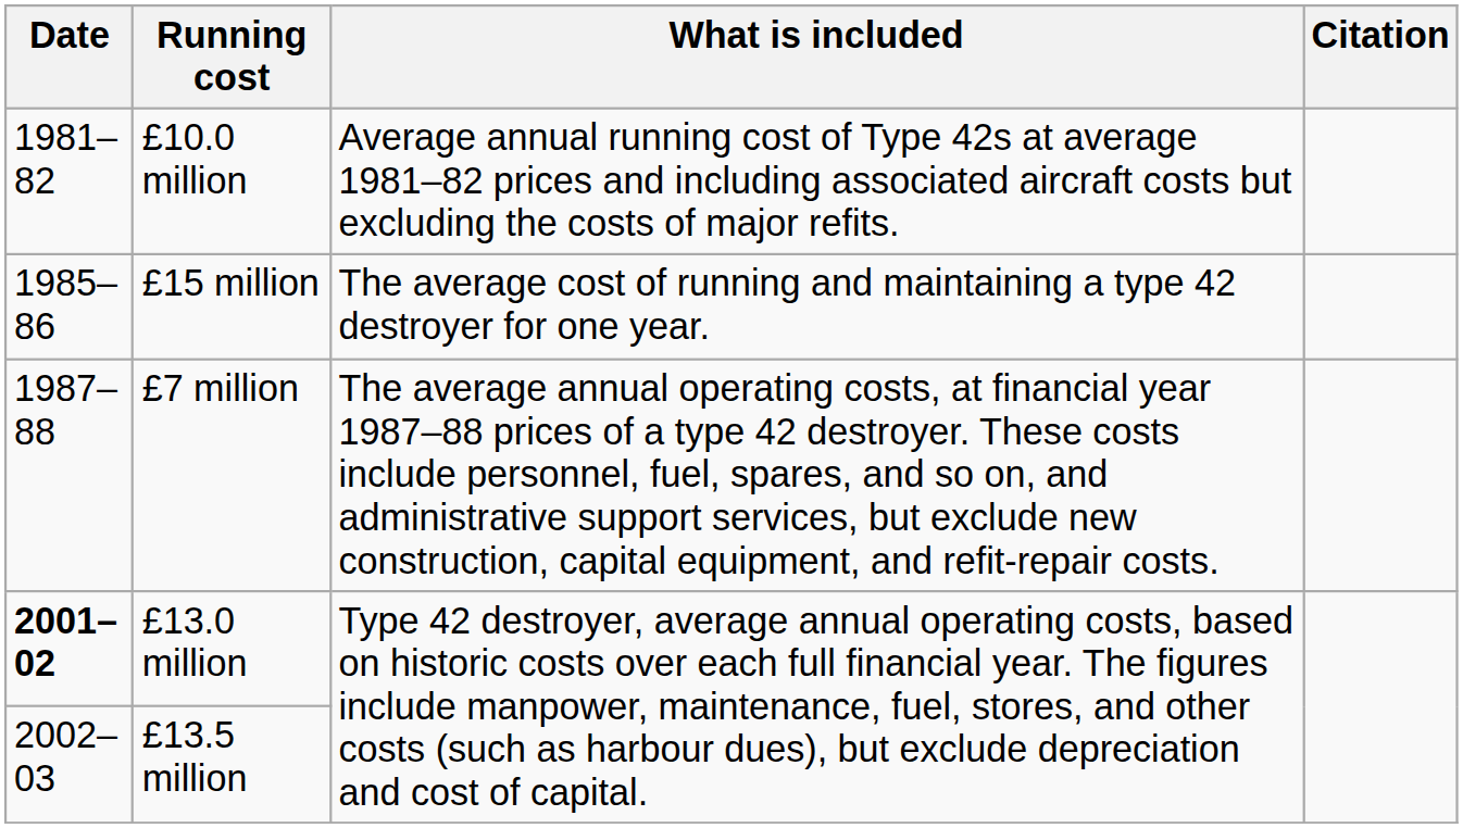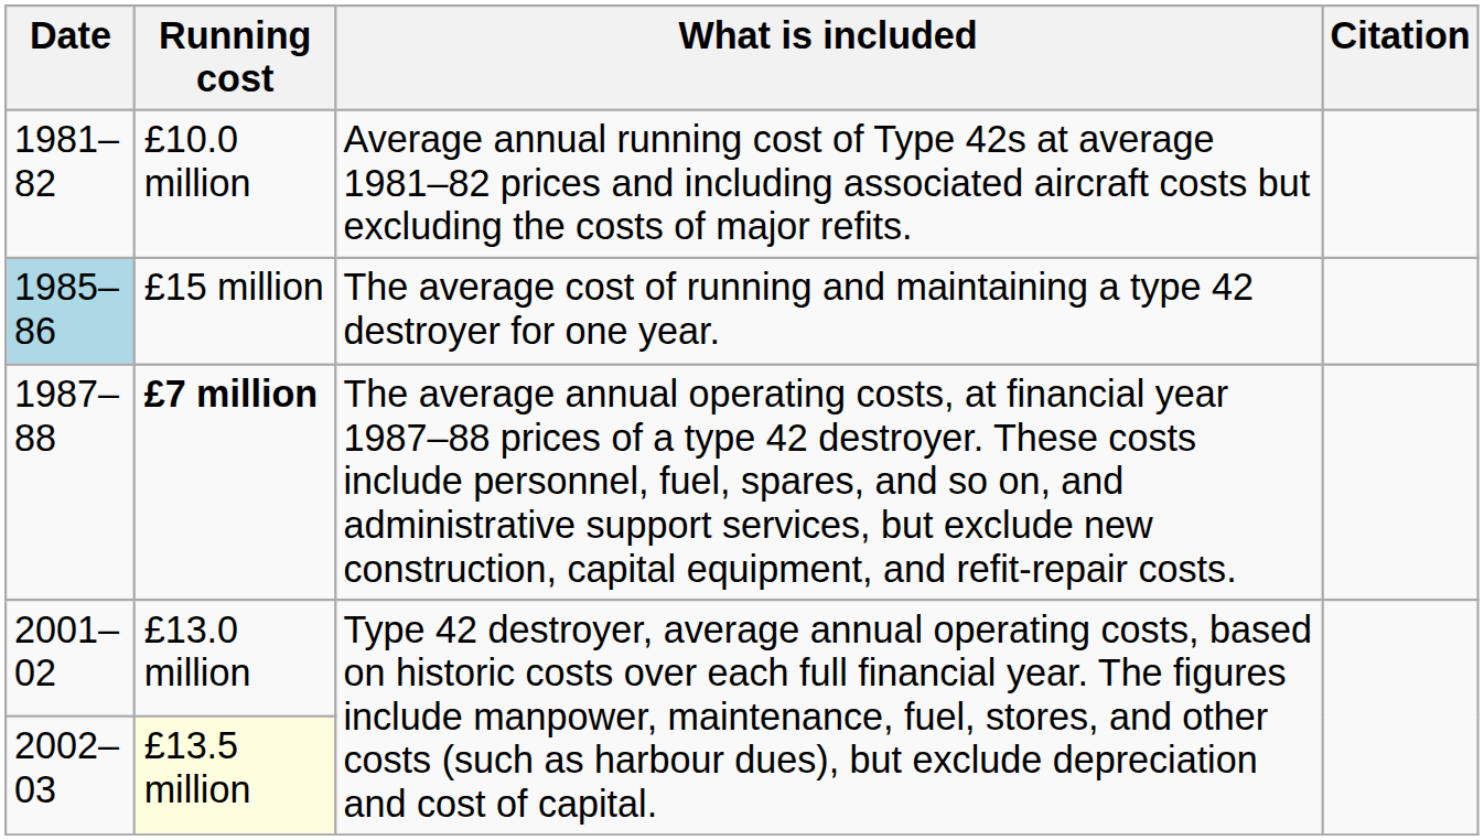row 3 | Date: no background -> lightblue background
row 4 | Running cost: normal -> bold
row 5 | Date: bold -> normal
row 6 | Running cost: no background -> lightyellow background
